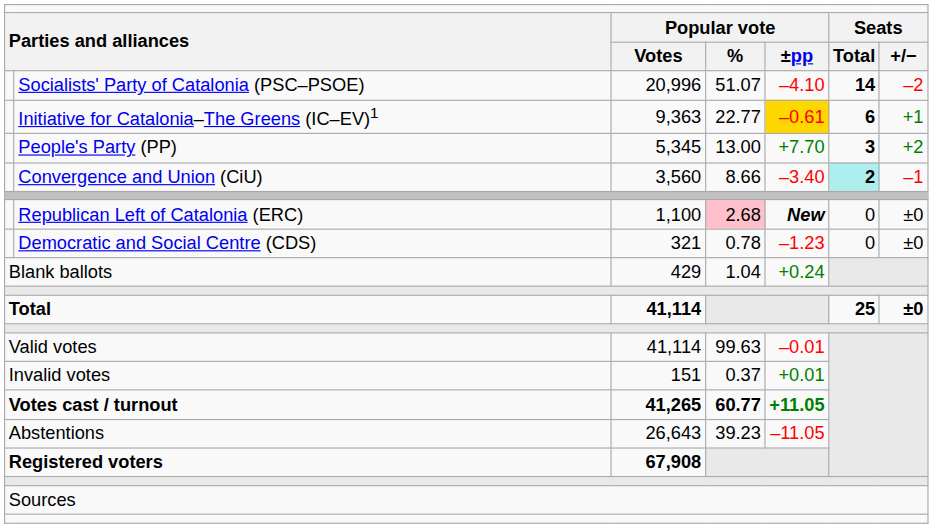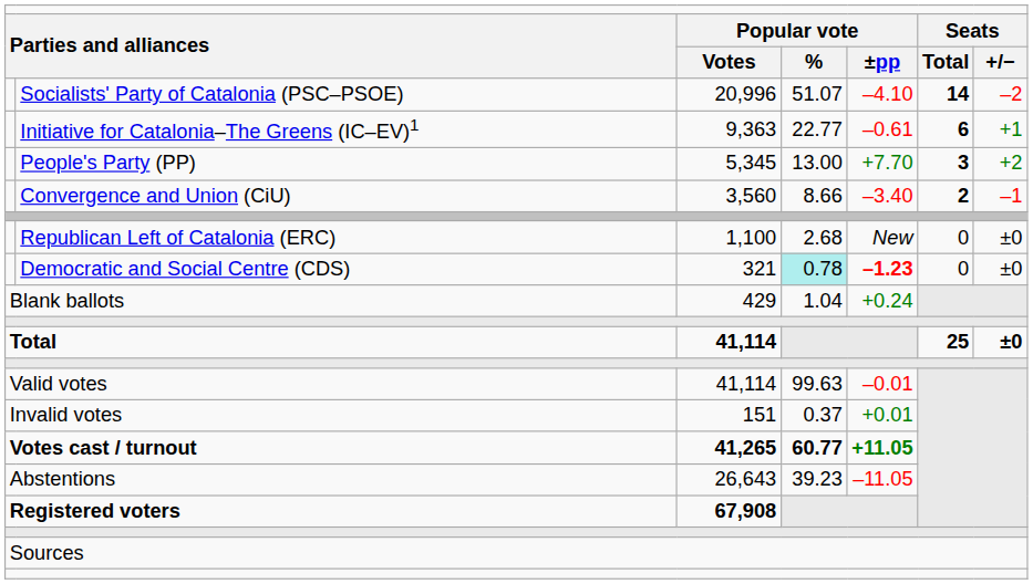Initiative for Catalonia–The Greens (IC–EV)1 | column 5: gold background -> no background
Convergence and Union (CiU) | column 6: paleturquoise background -> no background
Republican Left of Catalonia (ERC) | column 4: pink background -> no background
Republican Left of Catalonia (ERC) | column 5: bold -> normal
Democratic and Social Centre (CDS) | column 4: no background -> paleturquoise background
Democratic and Social Centre (CDS) | column 5: normal -> bold
